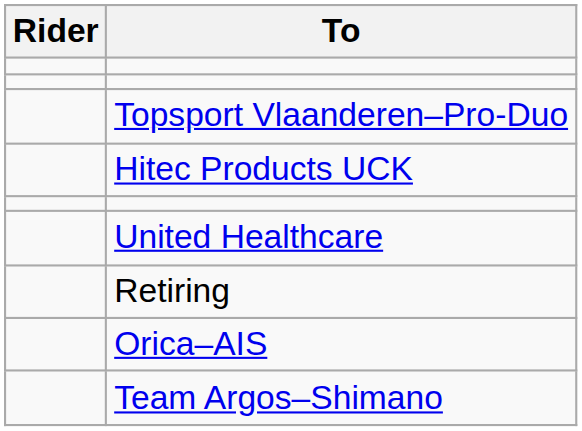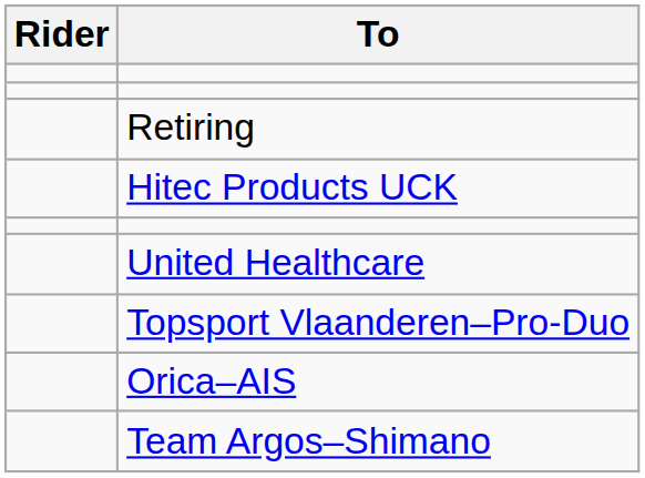row 4 | To: Topsport Vlaanderen–Pro-Duo -> Retiring
row 8 | To: Retiring -> Topsport Vlaanderen–Pro-Duo
